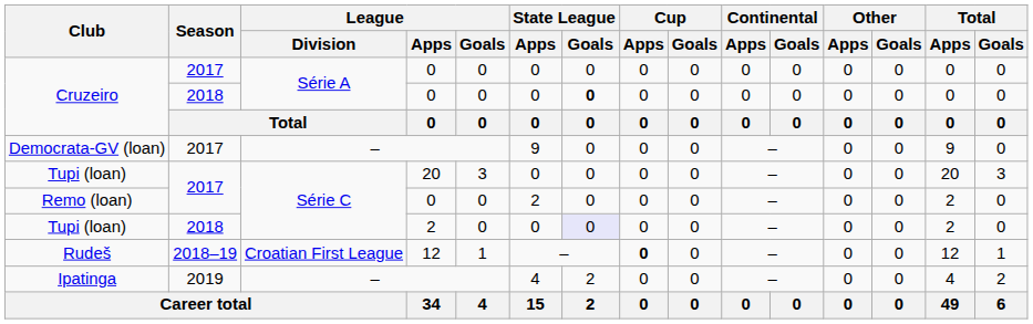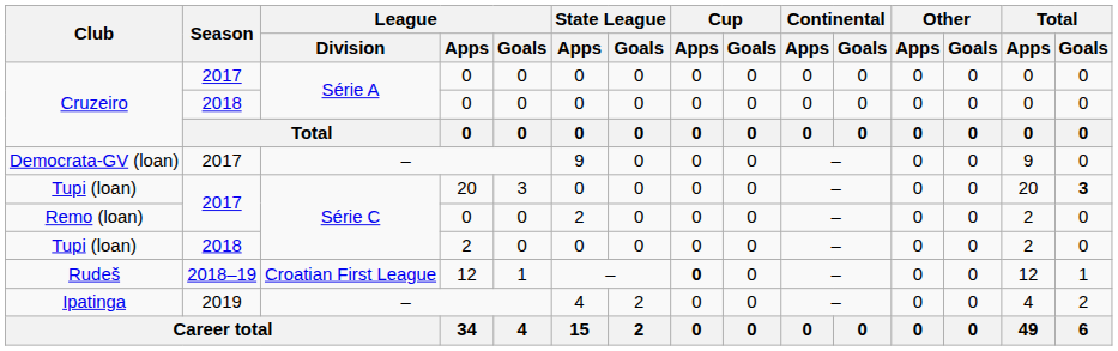Cruzeiro / 2018 | State League / Goals: bold -> normal
Tupi (loan) / 2017 | Total / Goals: normal -> bold
Tupi (loan) / 2018 | State League / Goals: lavender background -> no background
